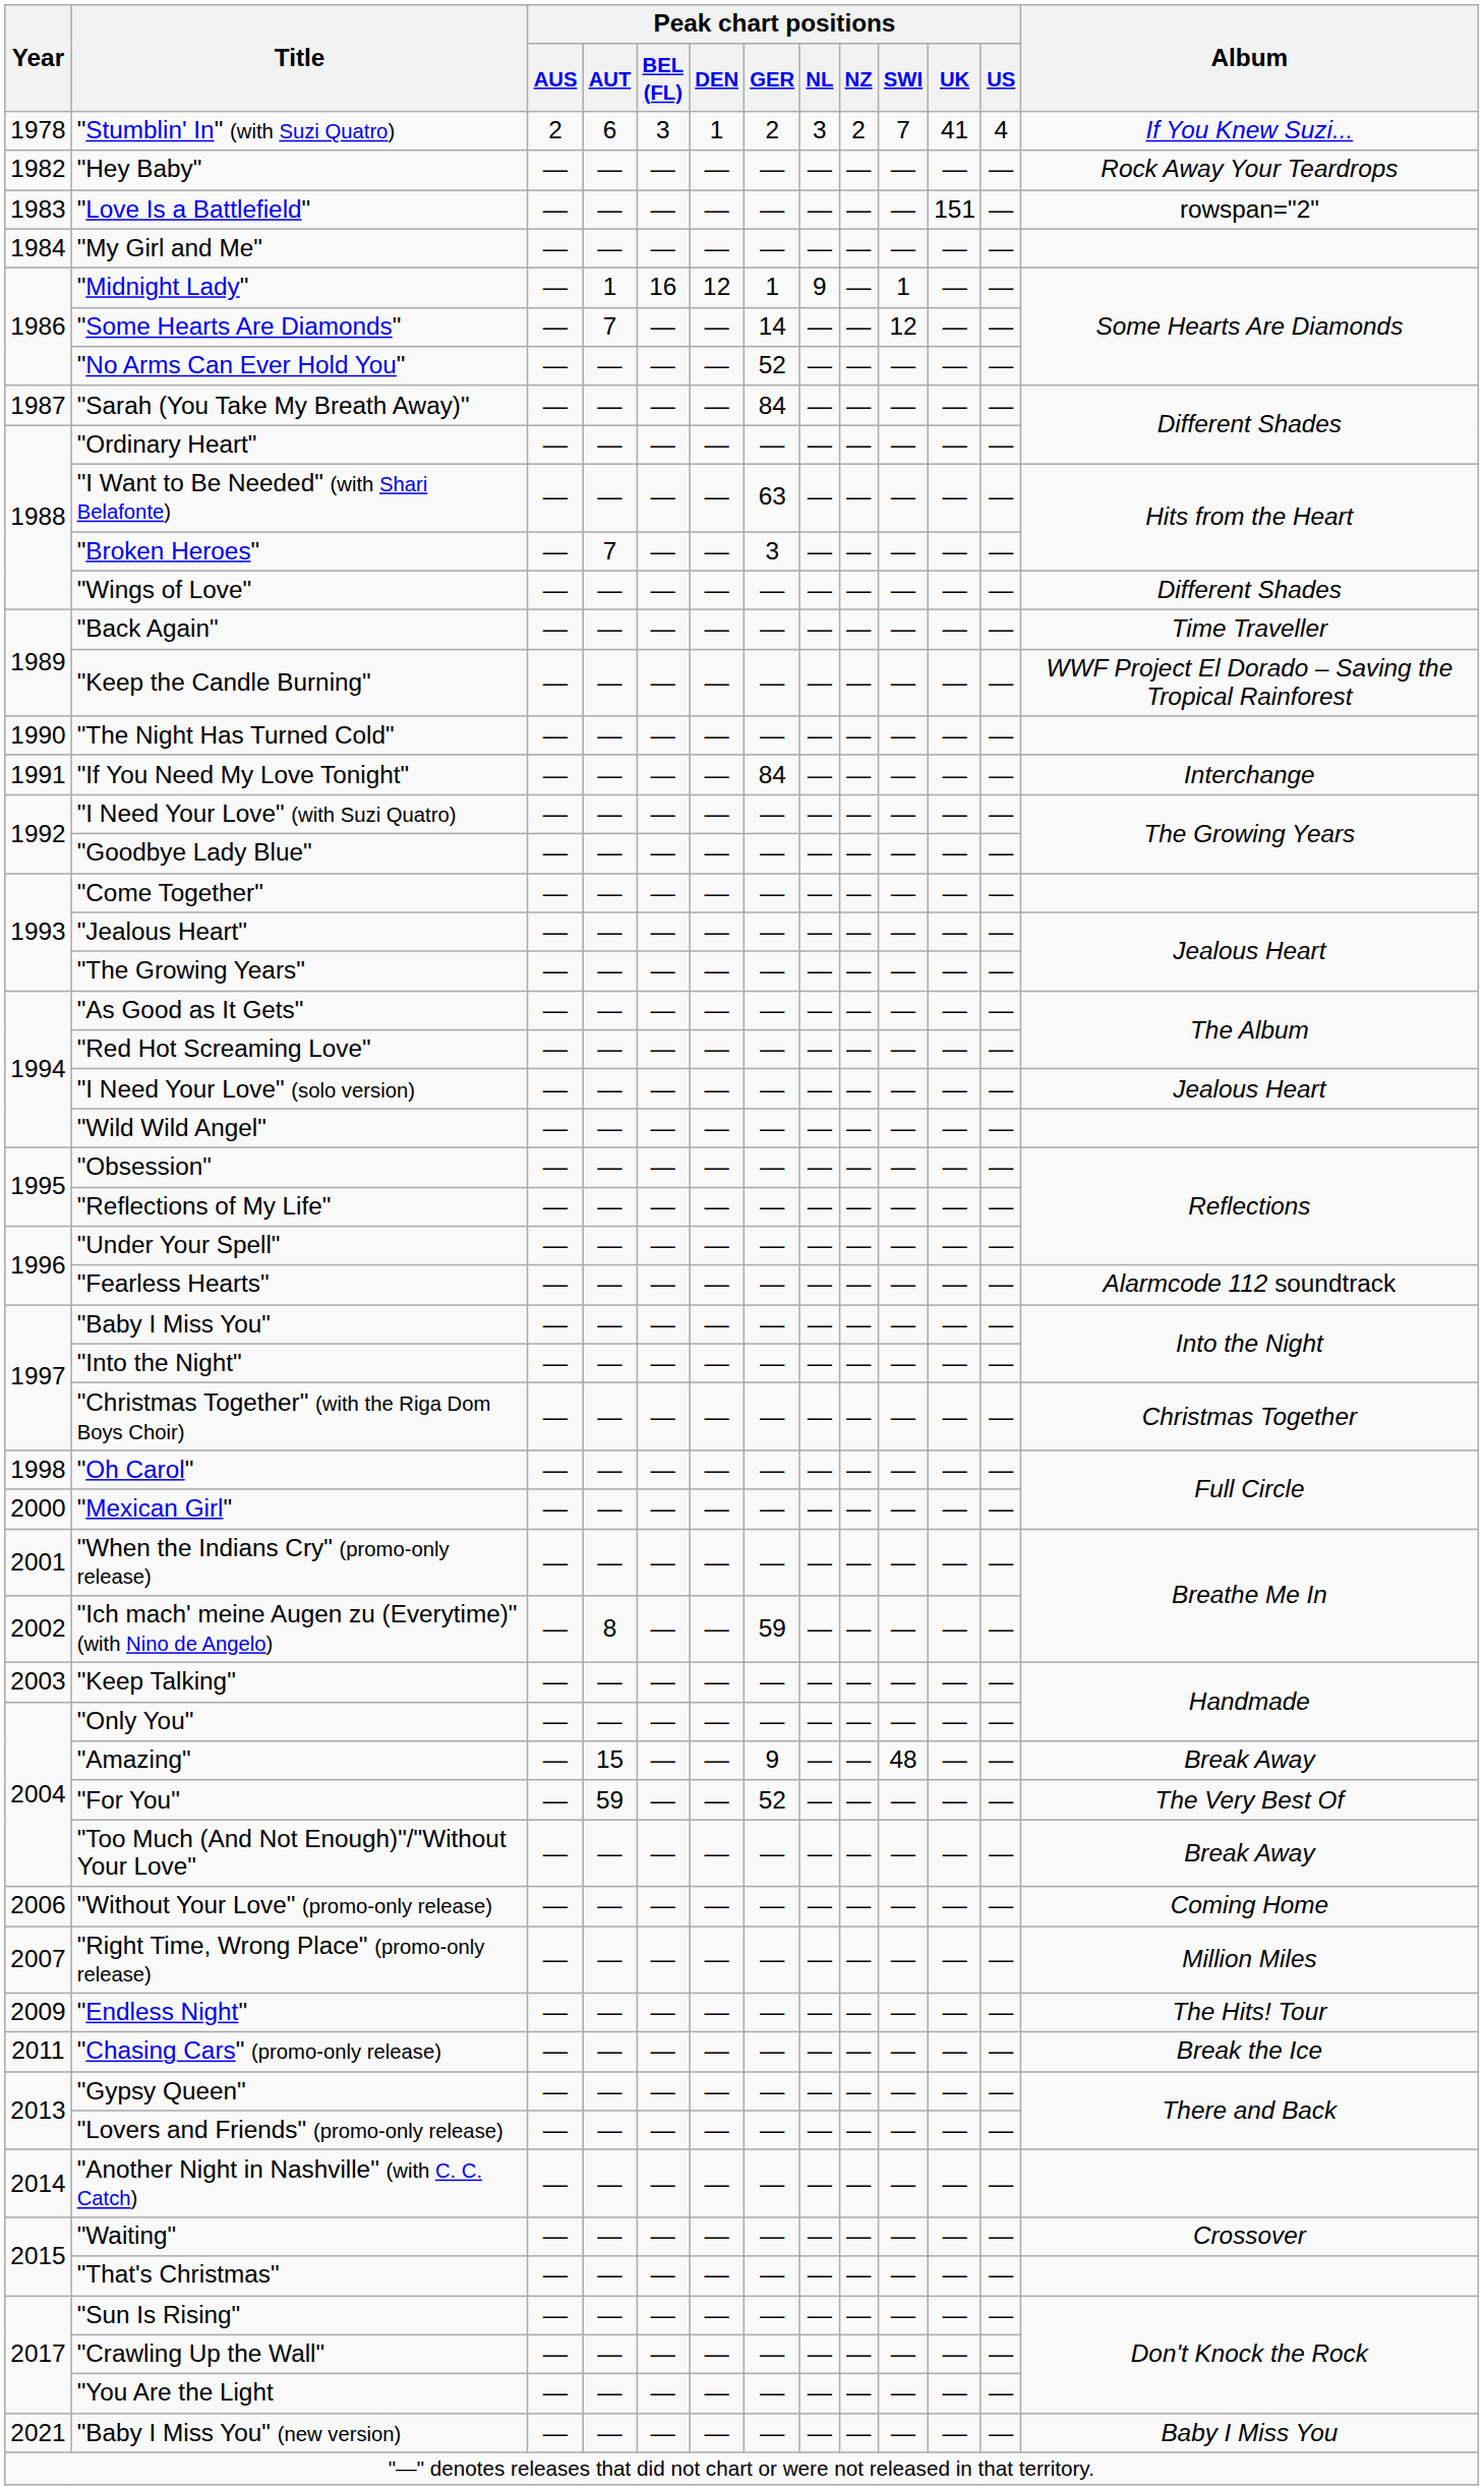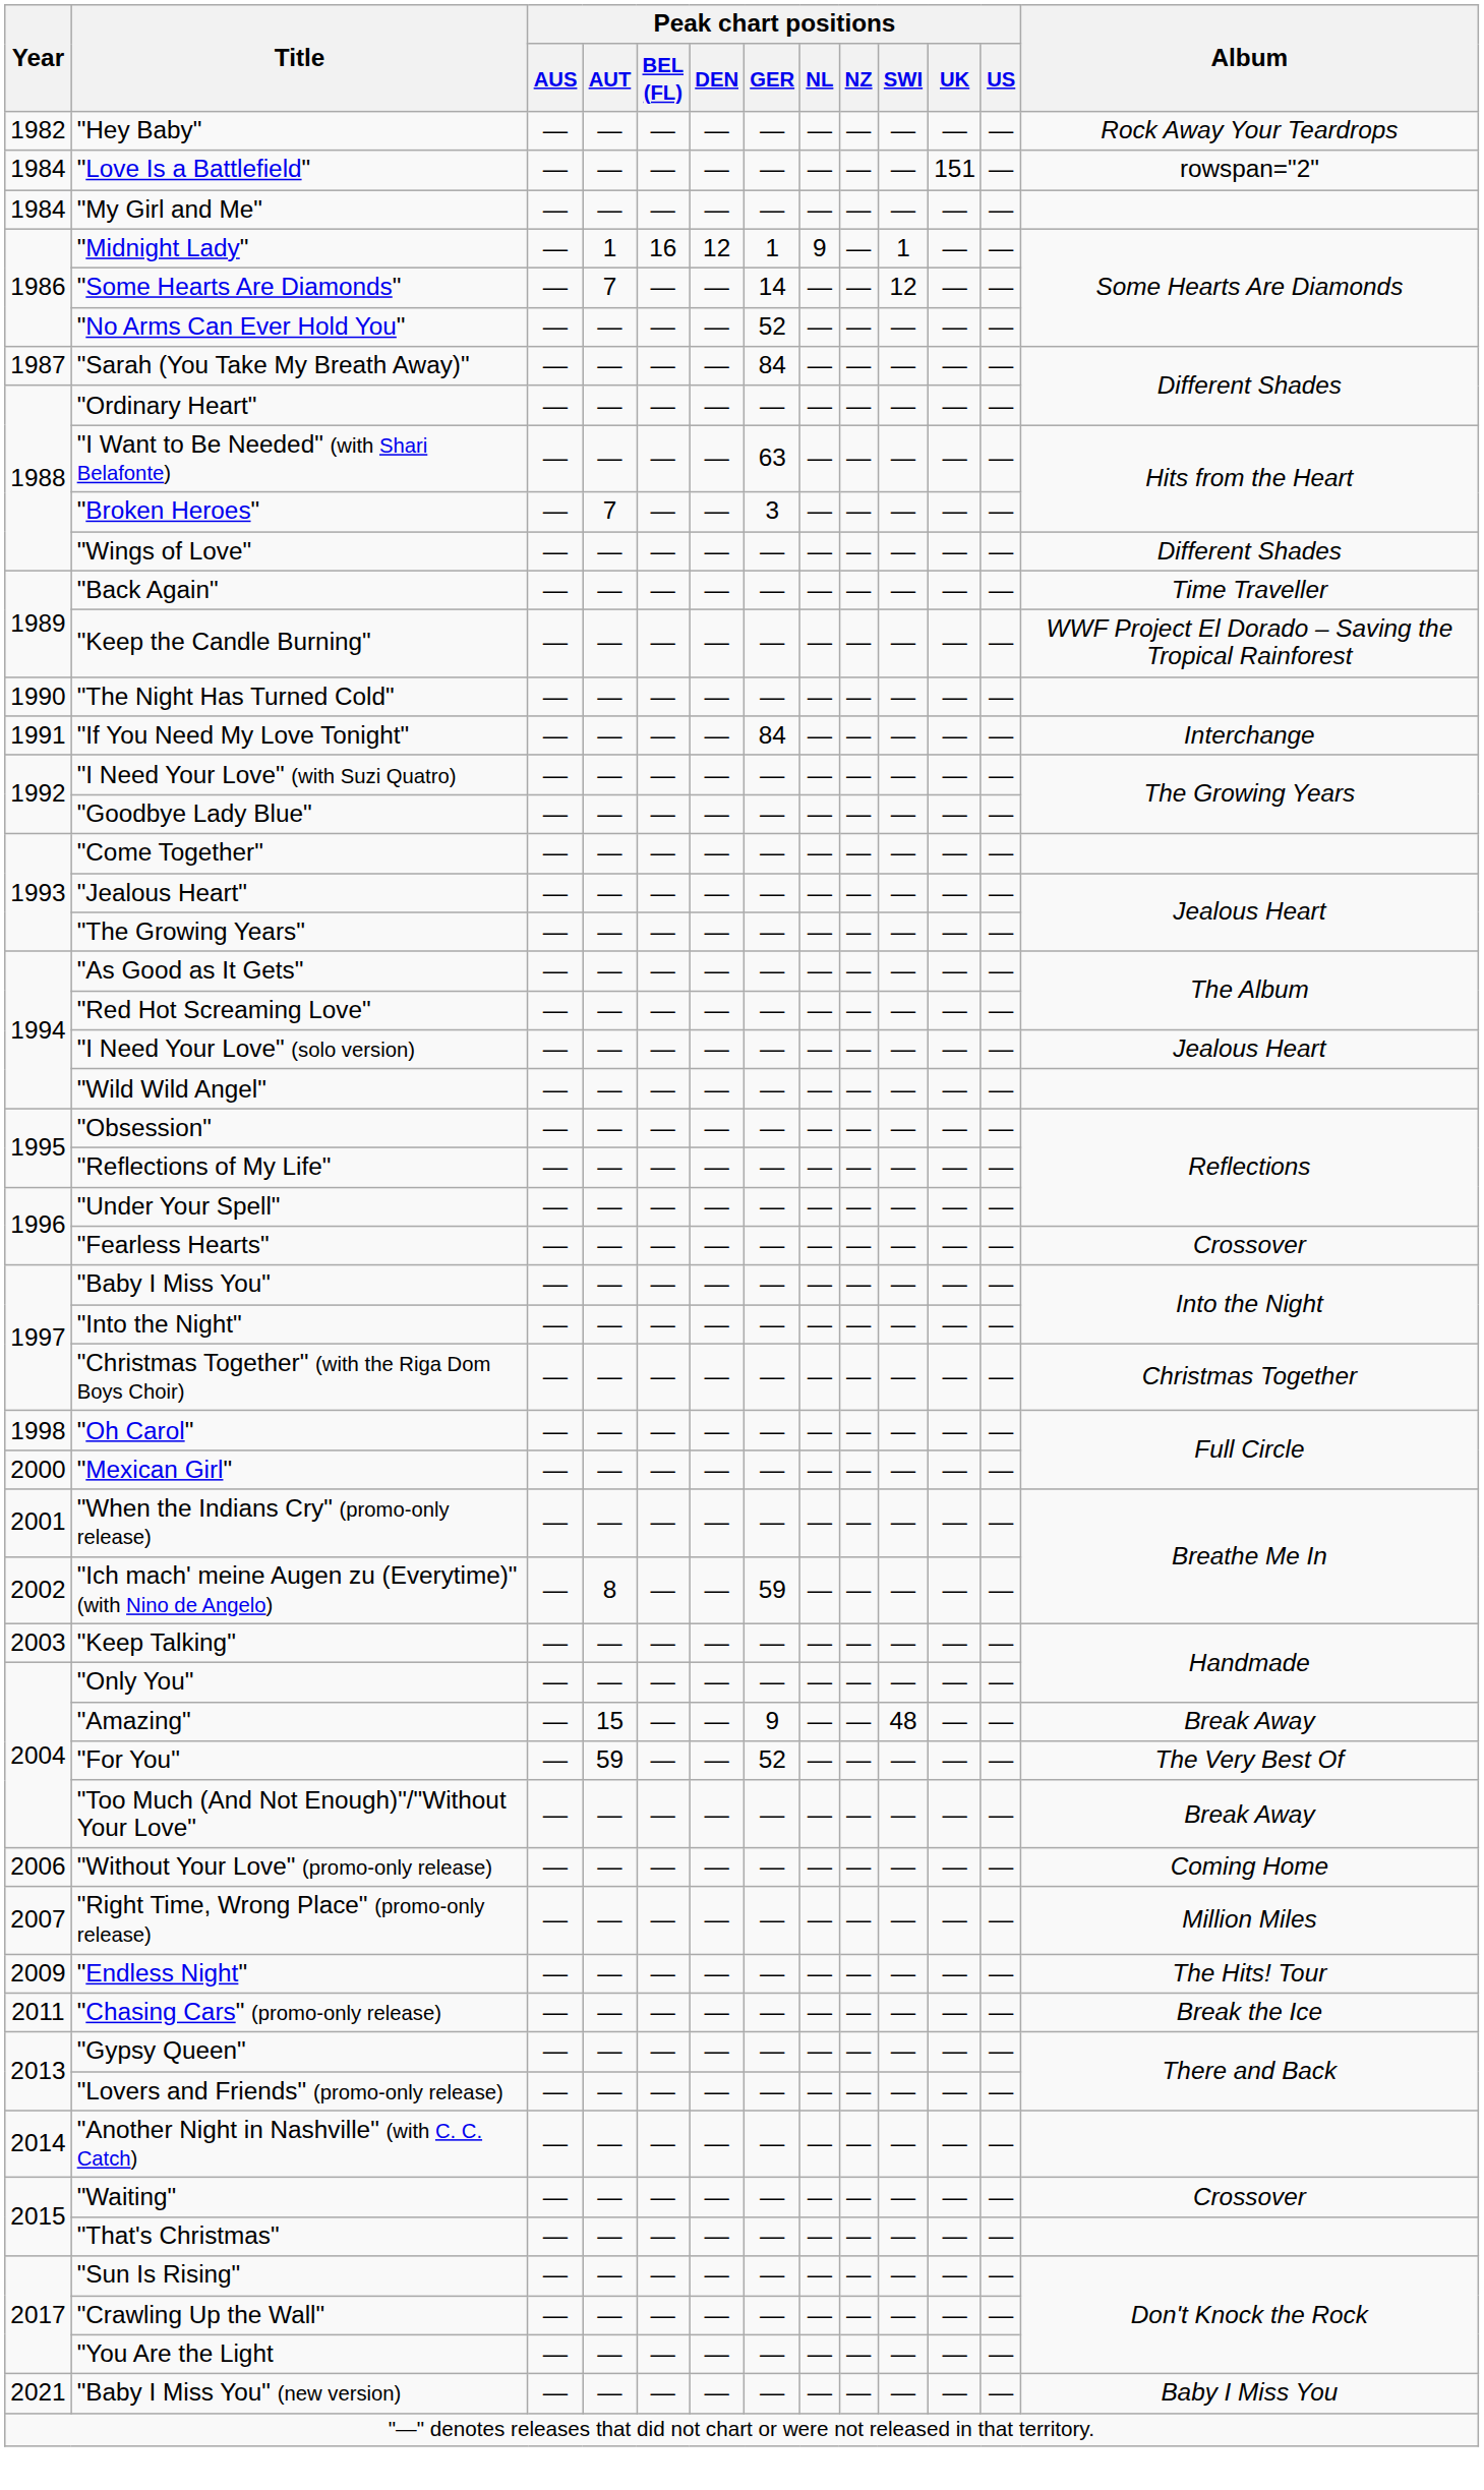- row: 1978 | "Stumblin' In" (with Suzi Quatro) | 2 | 6 | 3 | 1 | 2 | 3 | 2 | 7 | 41 | 4 | If You Knew Suzi...
"Love Is a Battlefield" | Year: 1983 -> 1984
"Fearless Hearts" | Album: Alarmcode 112 soundtrack -> Crossover
